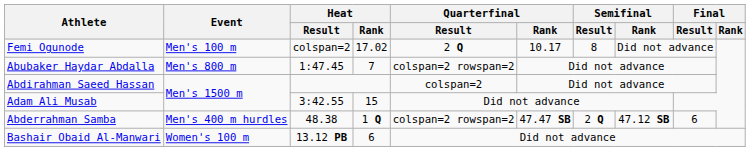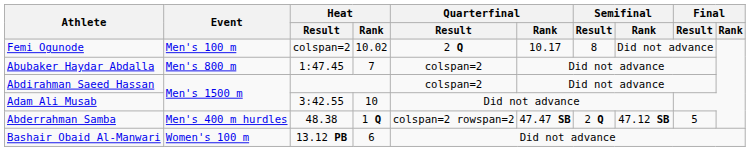Femi Ogunode | Heat / Rank: 17.02 -> 10.02
Abubaker Haydar Abdalla | Quarterfinal / Result: colspan=2 rowspan=2 -> colspan=2
Adam Ali Musab | Heat / Rank: 15 -> 10
Abderrahman Samba | Final / Result: 6 -> 5
